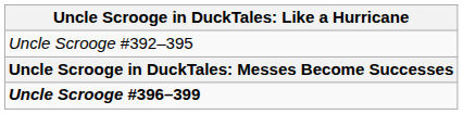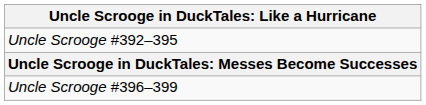Uncle Scrooge #396–399 | column 1: bold -> normal
